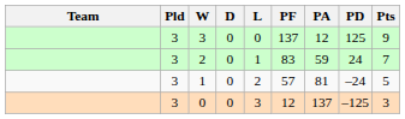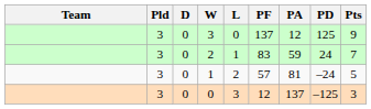columns swapped: W <-> D
